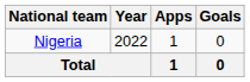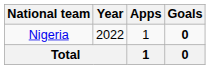Nigeria | Goals: normal -> bold
